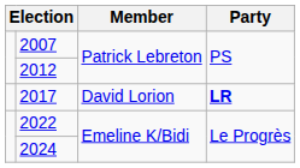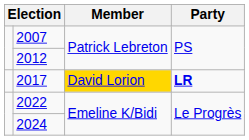2017 | Member: no background -> gold background
